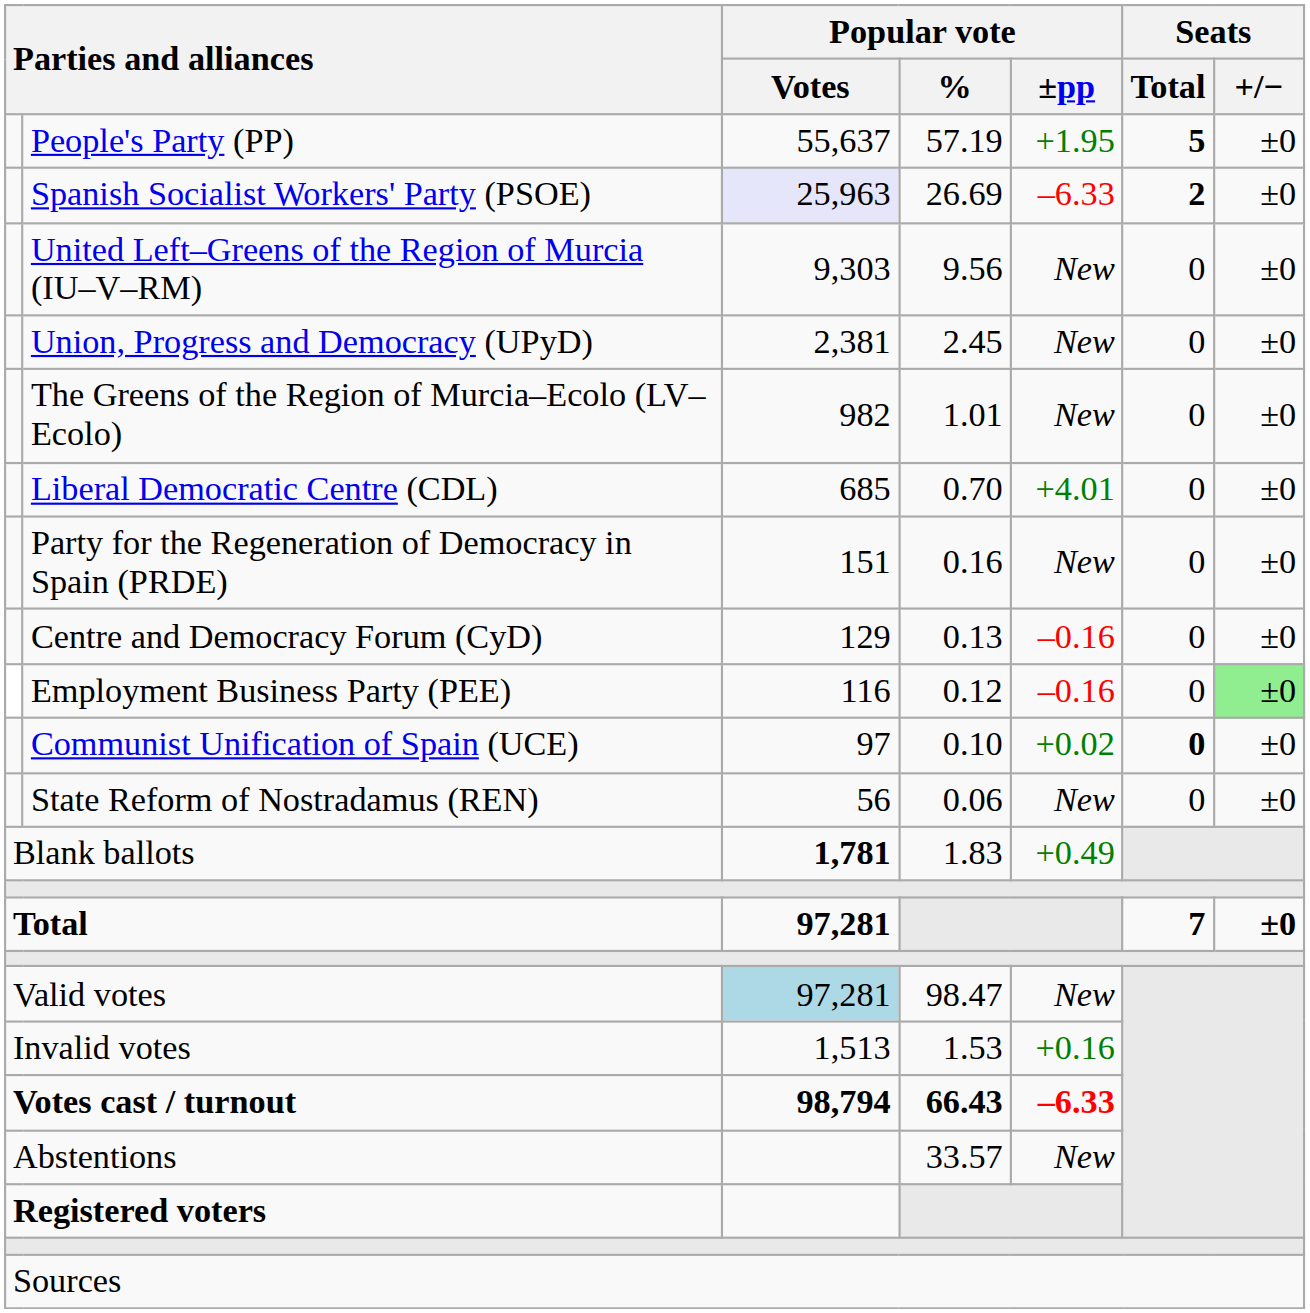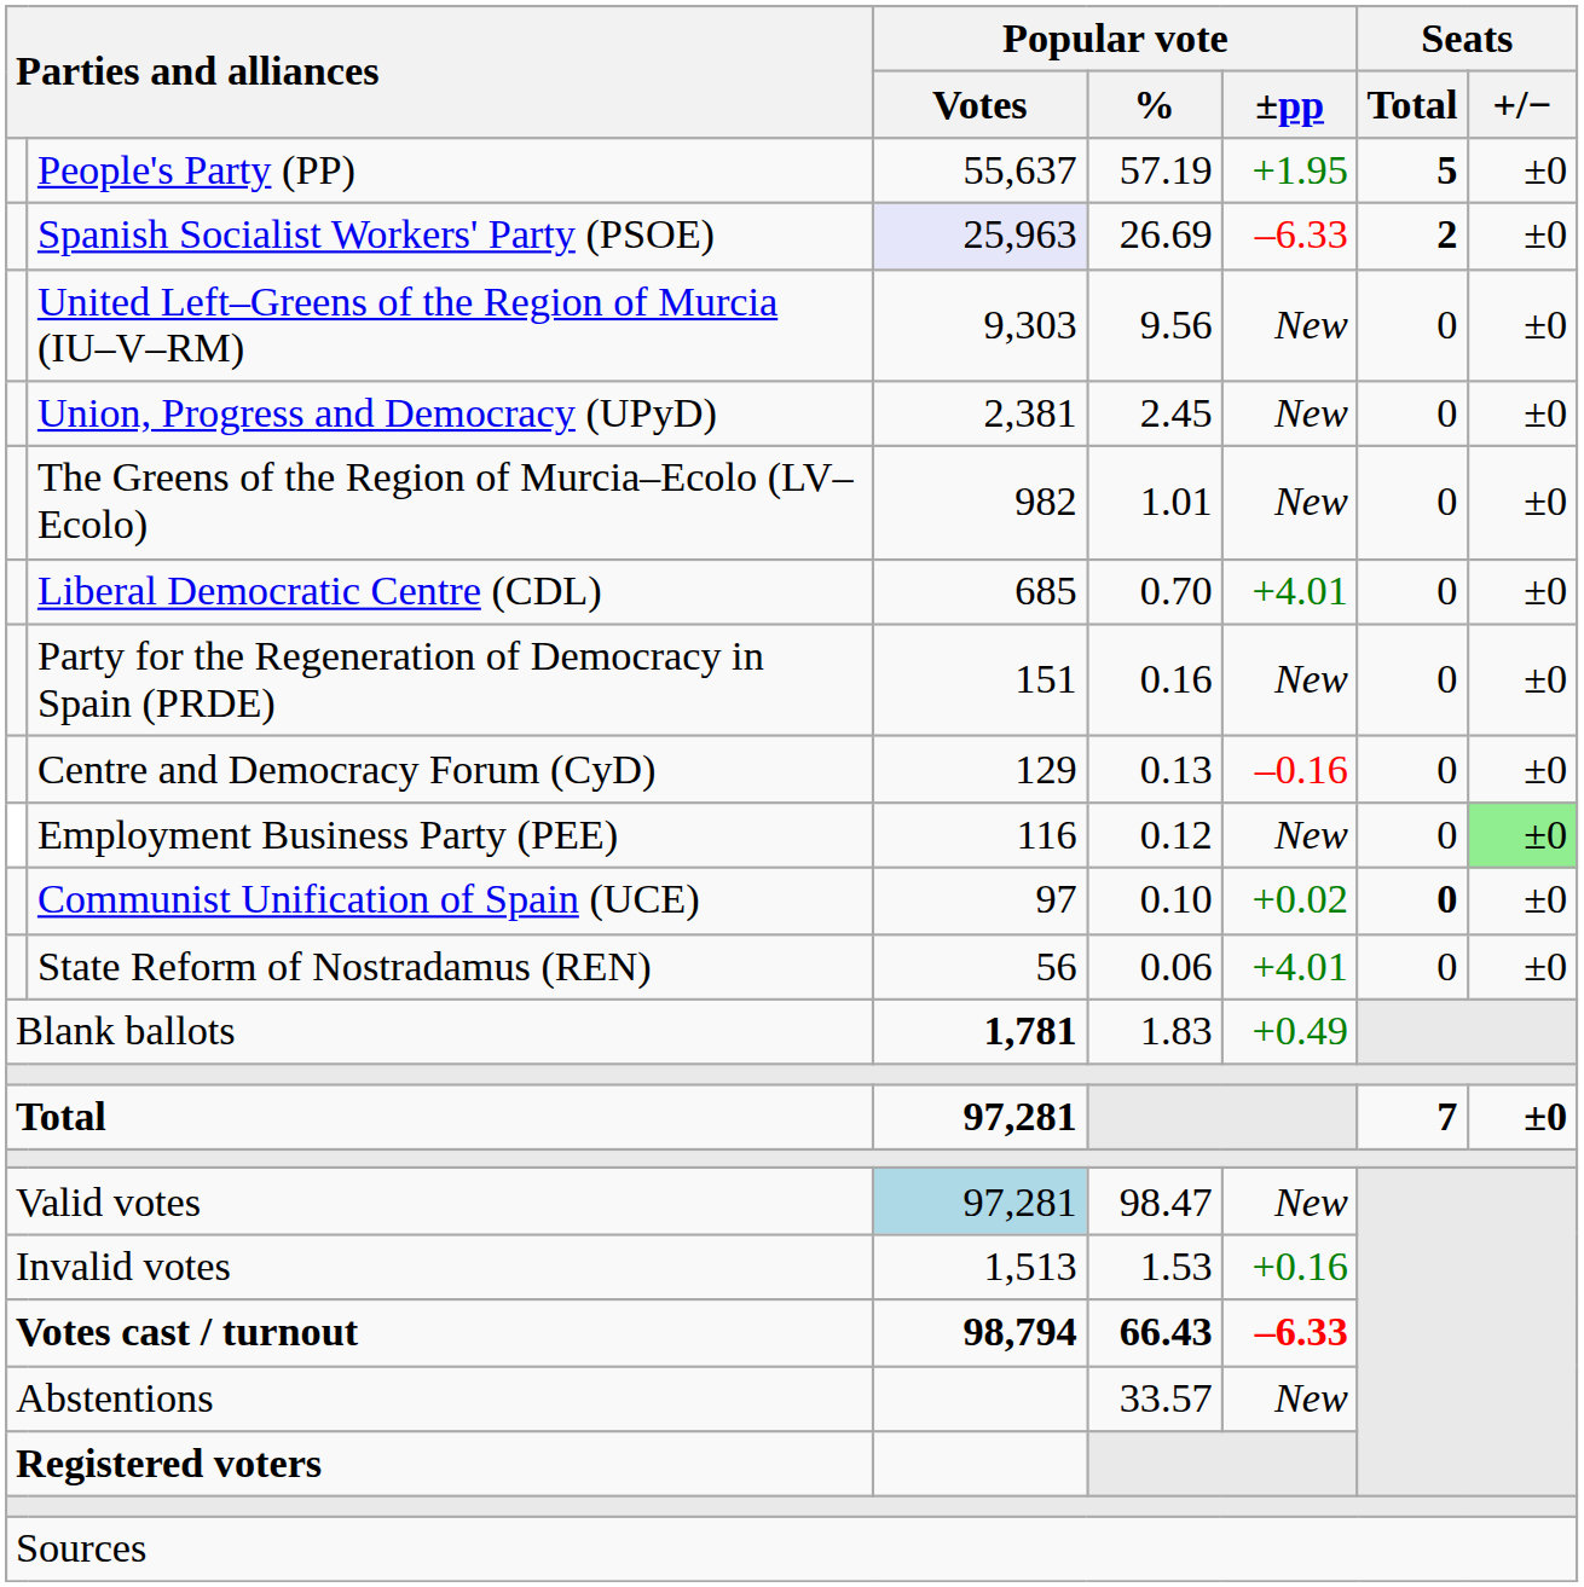Employment Business Party (PEE) | Popular vote / ±pp: –0.16 -> New
State Reform of Nostradamus (REN) | Popular vote / ±pp: New -> +4.01
